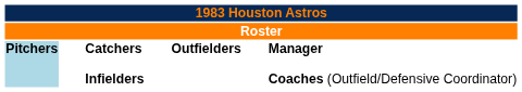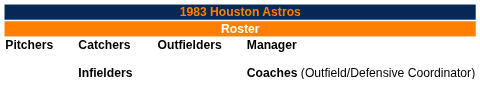Pitchers | column 1: lightblue background -> no background
